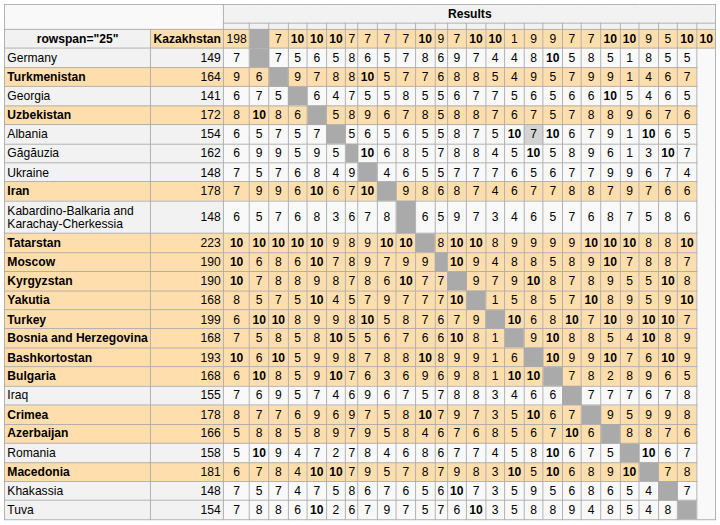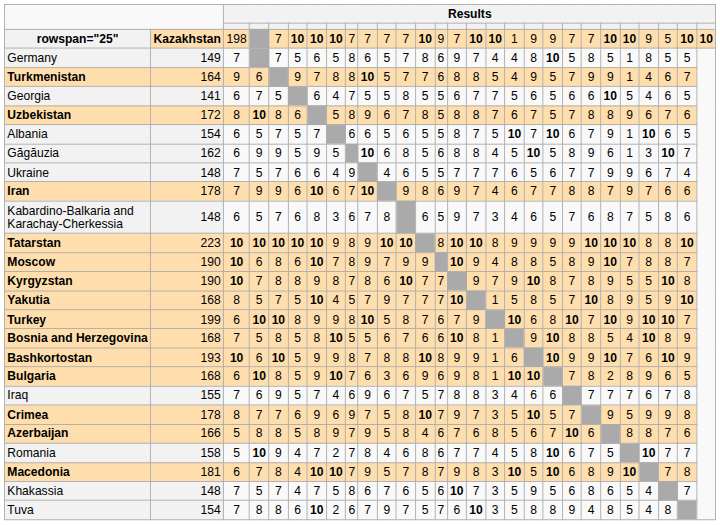Albania | column 9: 5 -> 6
Albania | column 19: lightgrey background -> no background
Găgăuzia | column 14: 7 -> 6
Ukraine | column 7: 8 -> 6
Iran | column 15: 8 -> 9
Crimea | column 20: 6 -> 5
Romania | column 26: 6 -> 7
